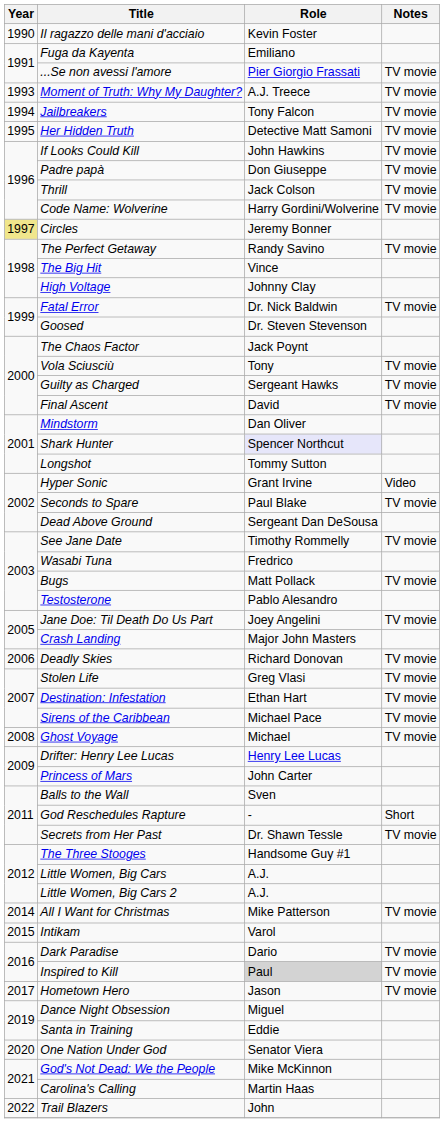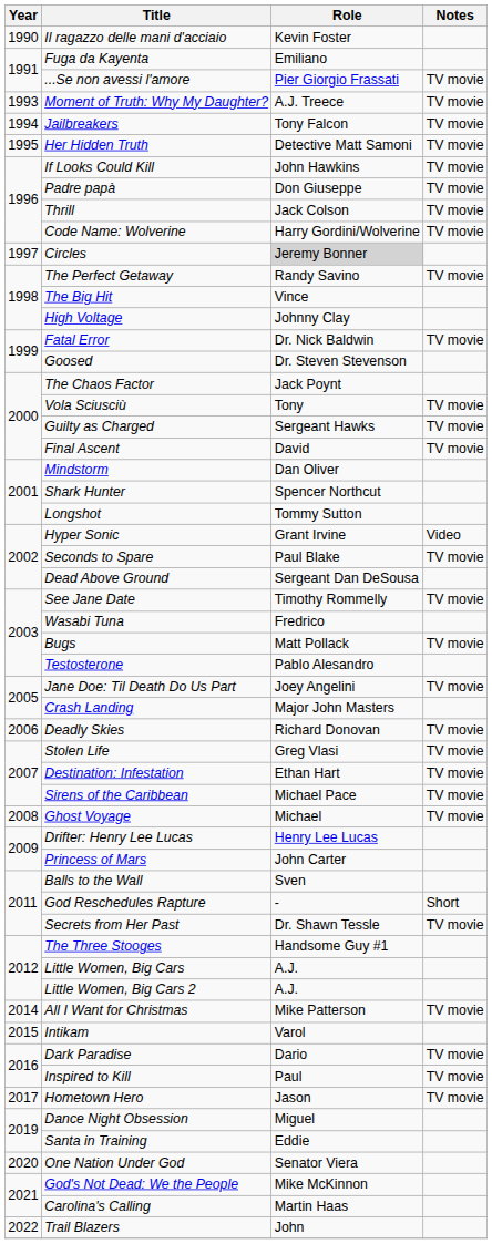Circles | Year: khaki background -> no background
Circles | Role: no background -> lightgrey background
Shark Hunter | Role: lavender background -> no background
Inspired to Kill | Role: lightgrey background -> no background
